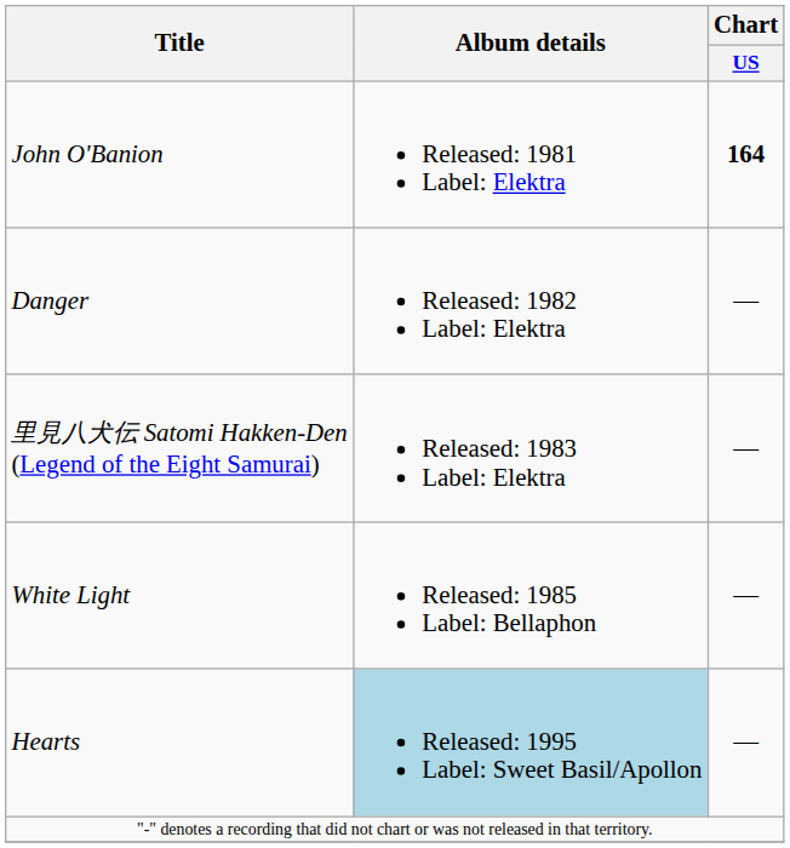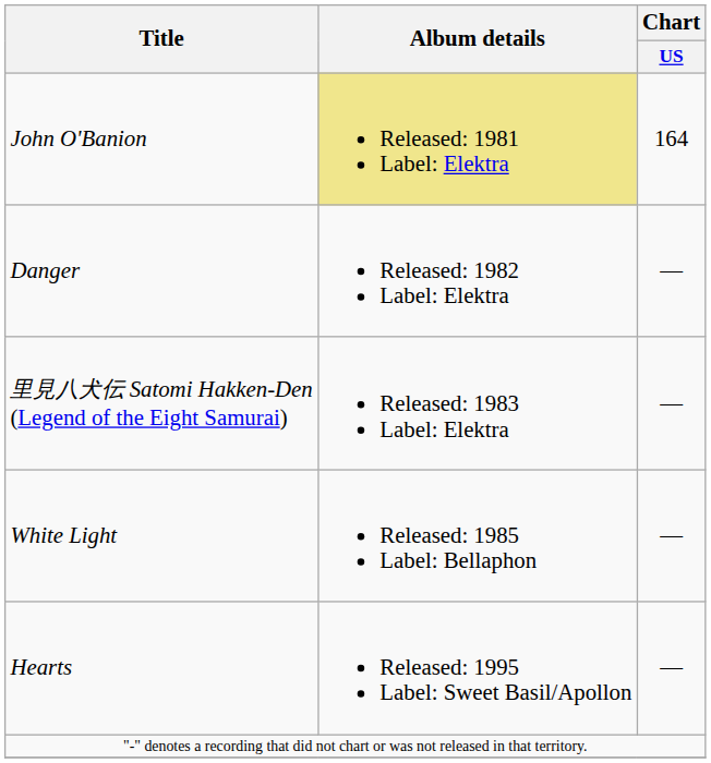John O'Banion | Album details: no background -> khaki background
John O'Banion | Chart / US: bold -> normal
Hearts | Album details: lightblue background -> no background
